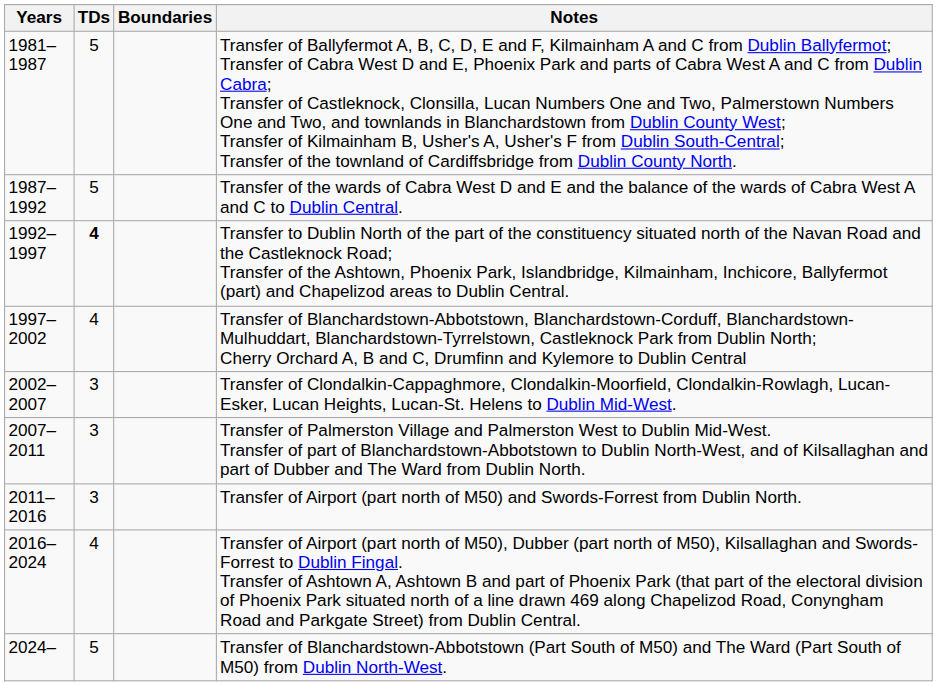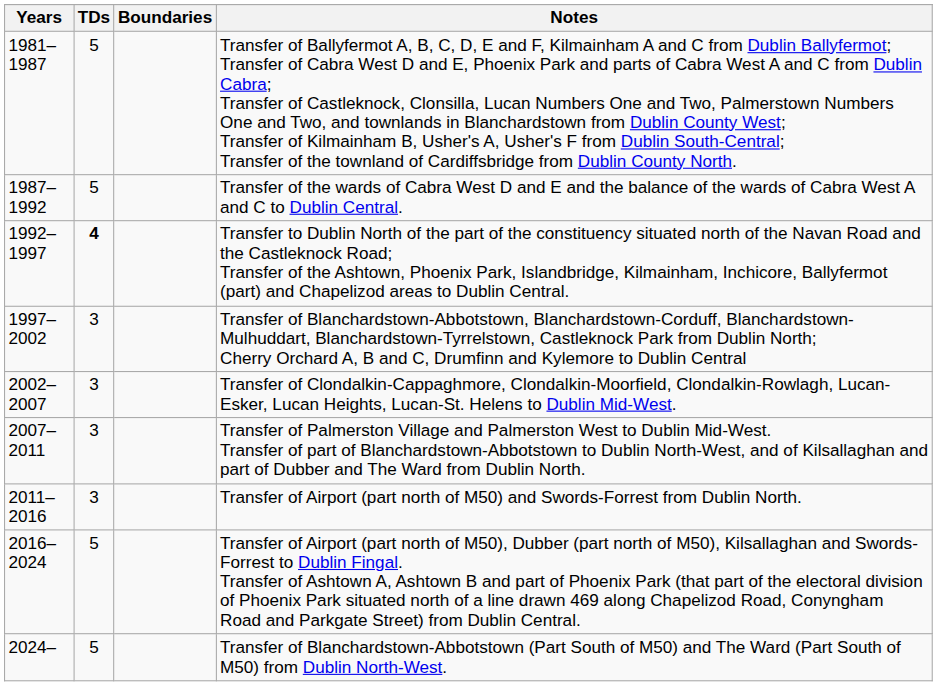row 5 | TDs: 4 -> 3
row 9 | TDs: 4 -> 5
